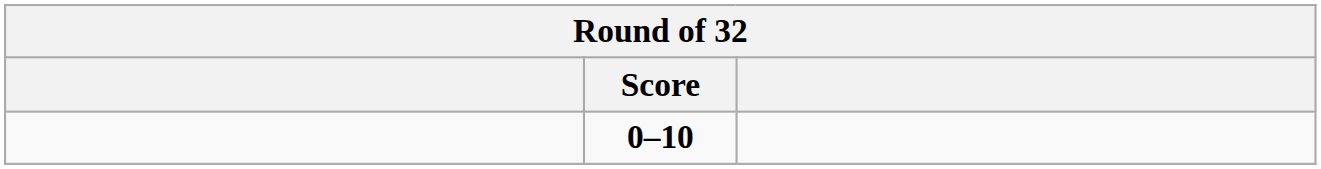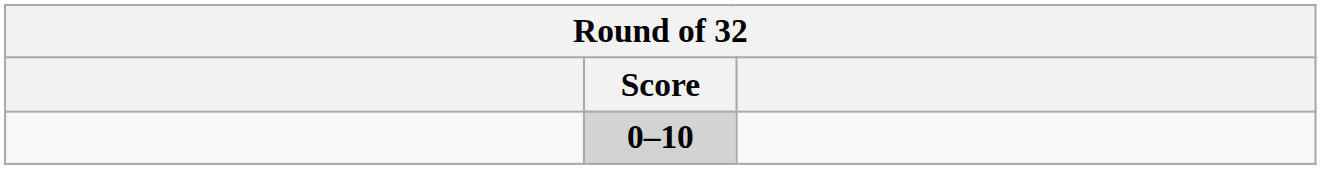row 3 | Score: no background -> lightgrey background
